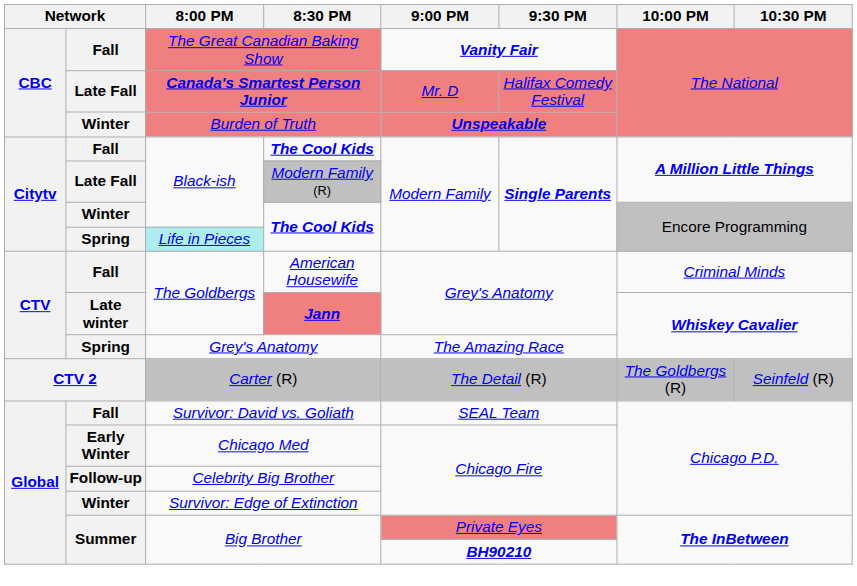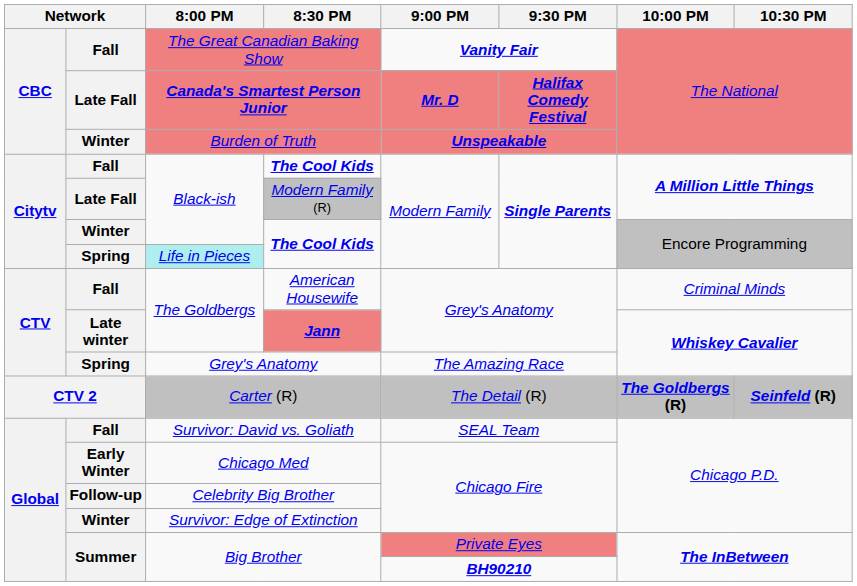Canada's Smartest Person Junior | 9:00 PM: normal -> bold
Canada's Smartest Person Junior | 9:30 PM: normal -> bold
Carter (R) | 10:00 PM: normal -> bold
Carter (R) | 10:30 PM: normal -> bold
